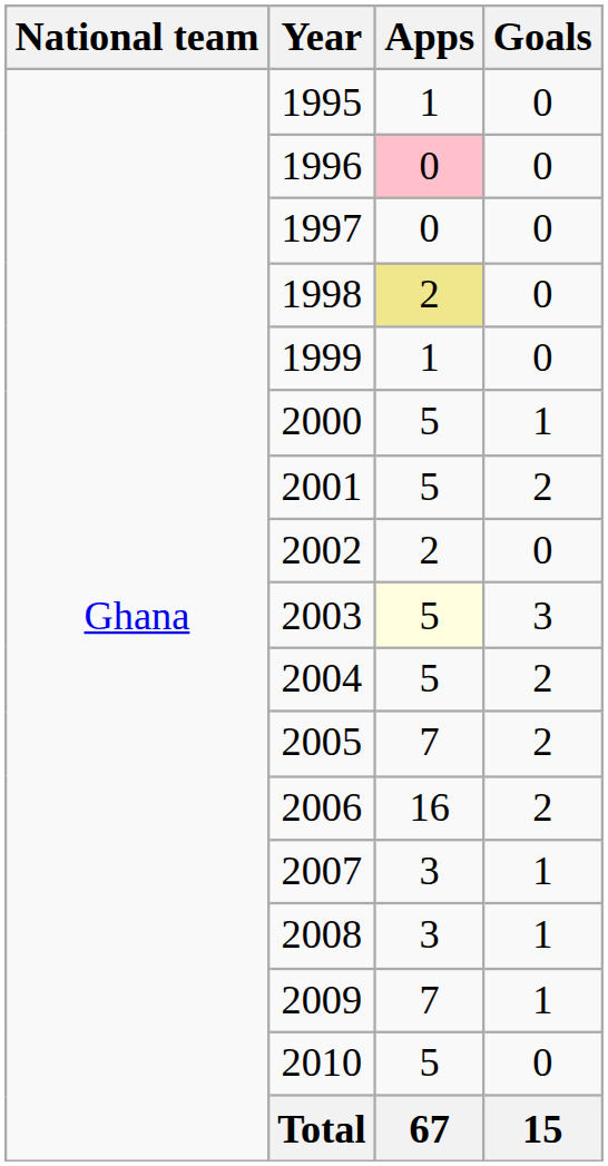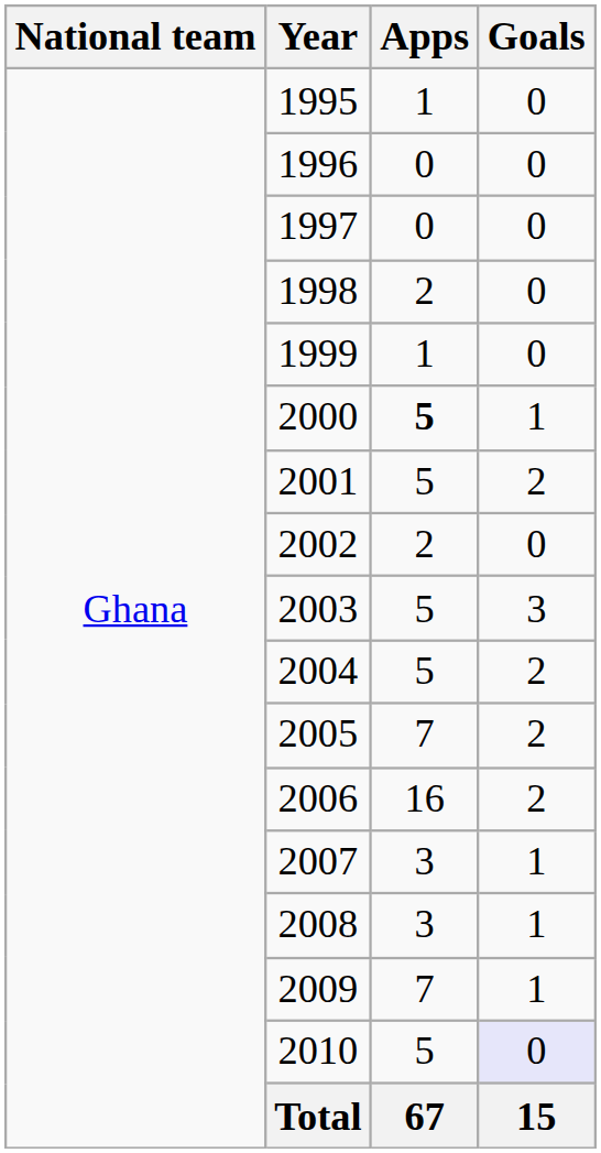1996 | Apps: pink background -> no background
1998 | Apps: khaki background -> no background
2000 | Apps: normal -> bold
2003 | Apps: lightyellow background -> no background
2010 | Goals: no background -> lavender background
